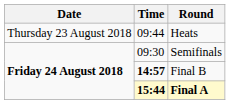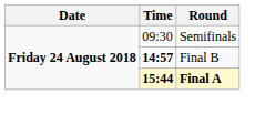- row: Thursday 23 August 2018 | 09:44 | Heats
